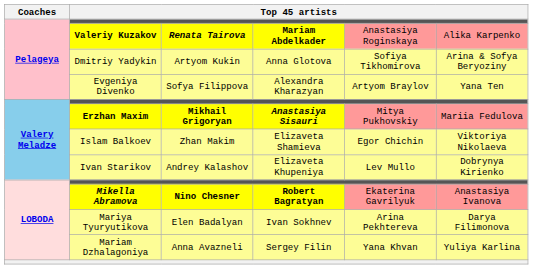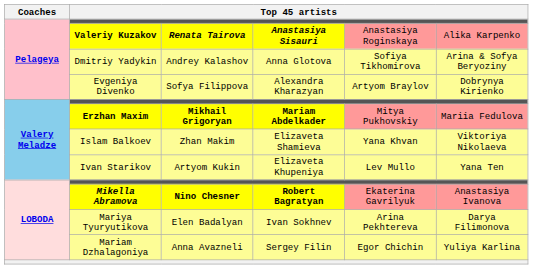Valeriy Kuzakov | column 4: Mariam Abdelkader -> Anastasiya Sisauri
Dmitriy Yadykin | column 3: Artyom Kukin -> Andrey Kalashov
Evgeniya Divenko | column 6: Yana Ten -> Dobrynya Kirienko
Erzhan Maxim | column 4: Anastasiya Sisauri -> Mariam Abdelkader
Islam Balkoev | column 5: Egor Chichin -> Yana Khvan
Ivan Starikov | column 3: Andrey Kalashov -> Artyom Kukin
Ivan Starikov | column 6: Dobrynya Kirienko -> Yana Ten
Mariam Dzhalagoniya | column 5: Yana Khvan -> Egor Chichin
